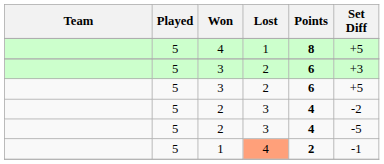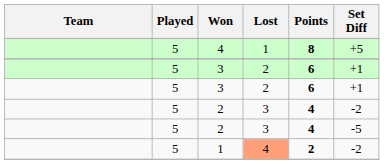row 3 | Set Diff: +3 -> +1
row 4 | Set Diff: +5 -> +1
row 7 | Set Diff: -1 -> -2
